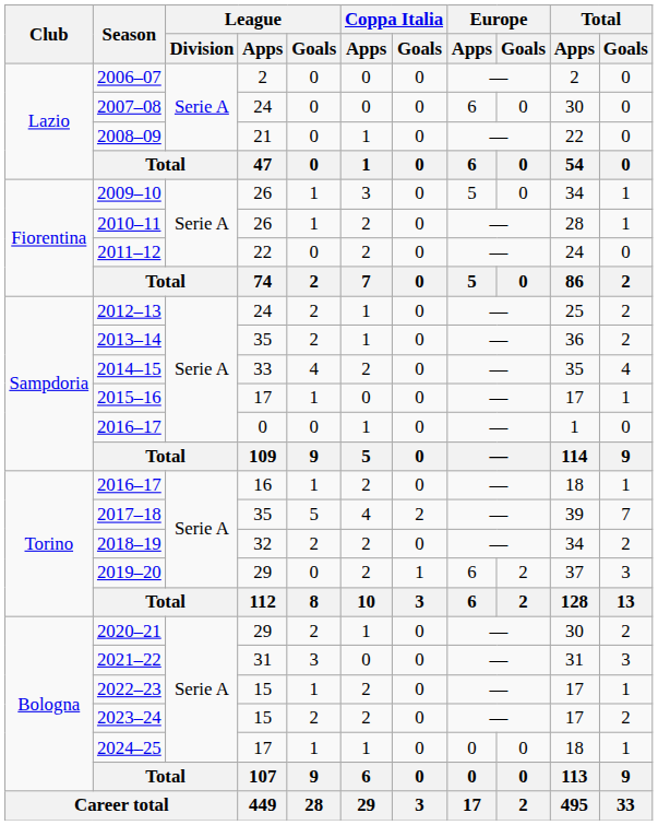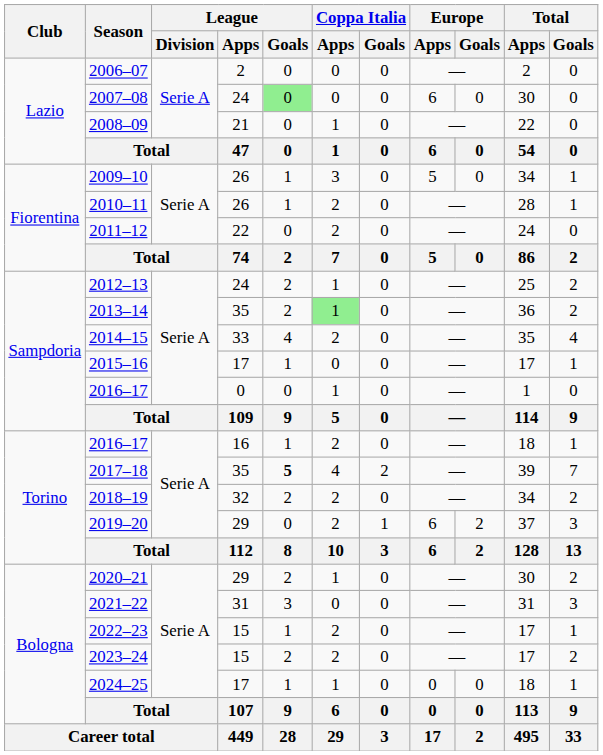2007–08 | League / Goals: no background -> lightgreen background
2013–14 | Coppa Italia / Apps: no background -> lightgreen background
2017–18 | League / Goals: normal -> bold
